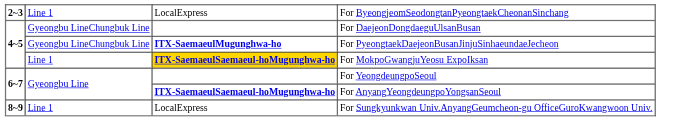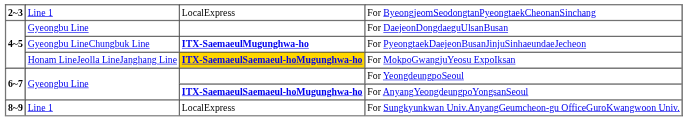For DaejeonDongdaeguUlsanBusan | column 2: Gyeongbu LineChungbuk Line -> Gyeongbu Line
For MokpoGwangjuYeosu ExpoIksan | column 2: Line 1 -> Honam LineJeolla LineJanghang Line
